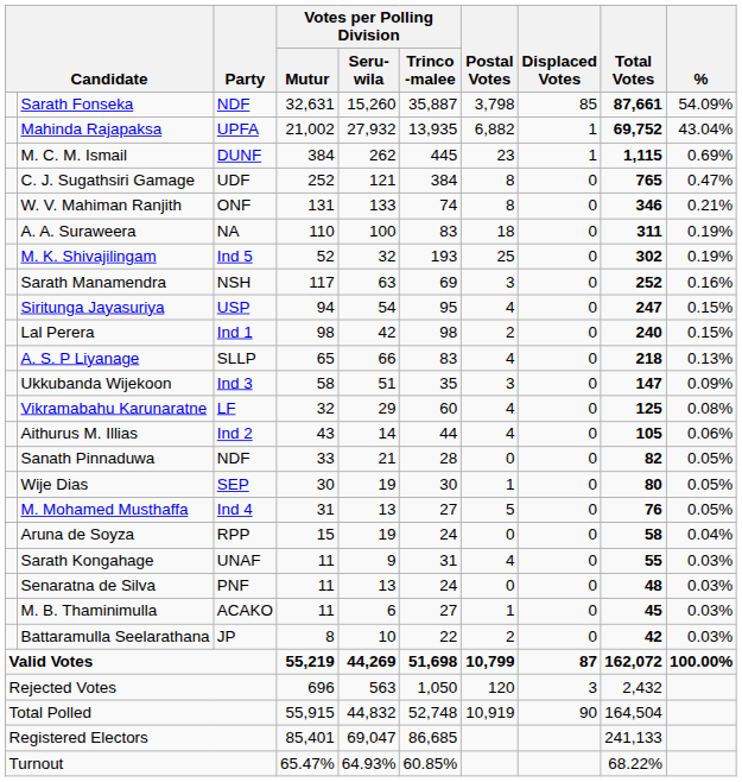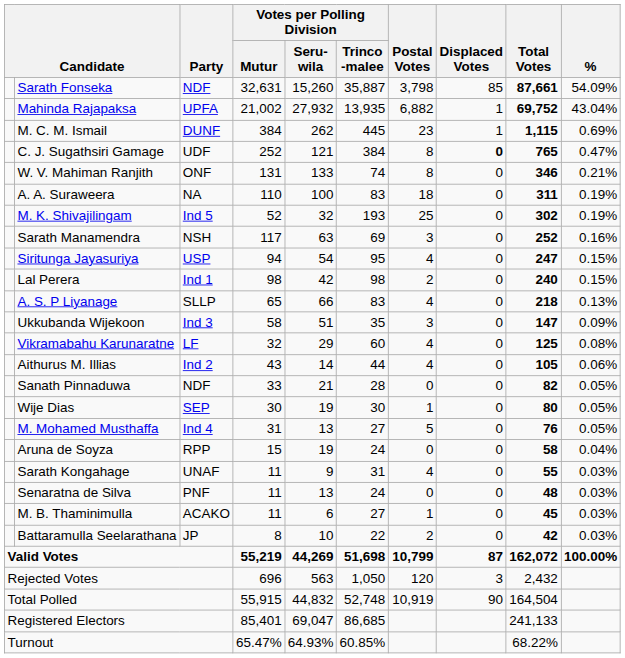C. J. Sugathsiri Gamage | Displaced Votes: normal -> bold
